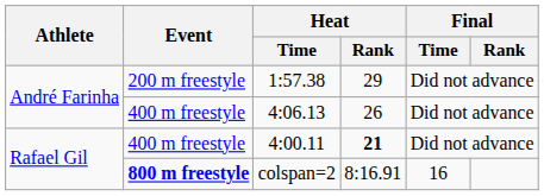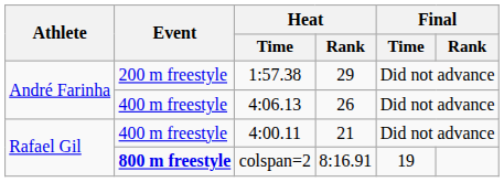4:00.11 | Heat / Rank: bold -> normal
colspan=2 | Final / Time: 16 -> 19
